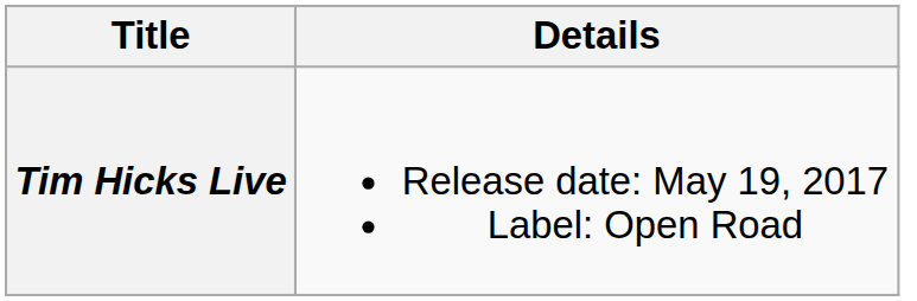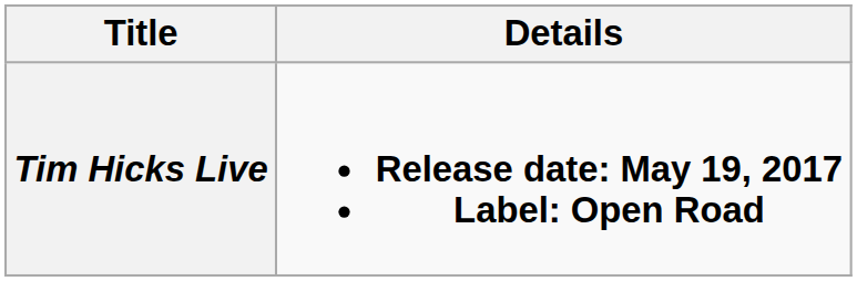Tim Hicks Live | Details: normal -> bold
